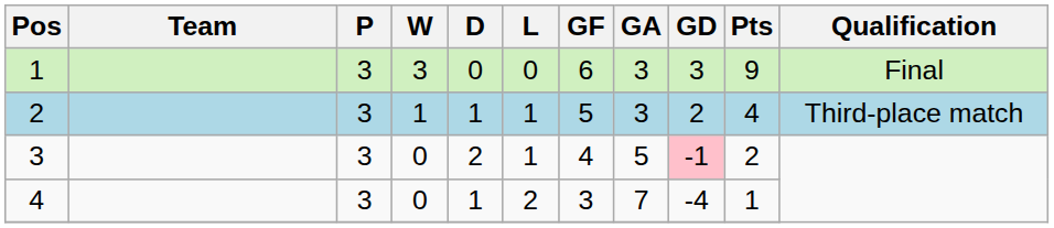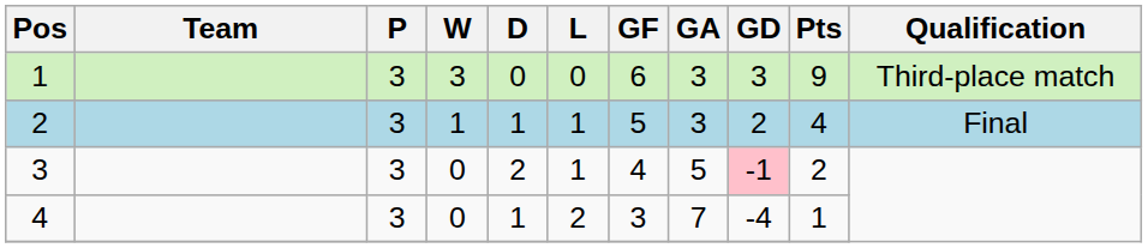row 2 | Qualification: Final -> Third-place match
row 3 | Qualification: Third-place match -> Final
